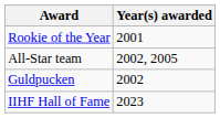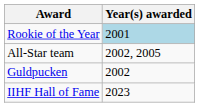Rookie of the Year | Year(s) awarded: no background -> lightblue background
